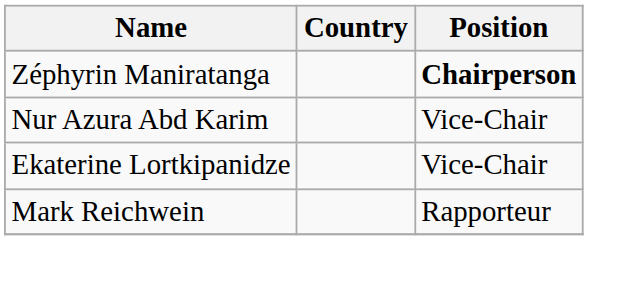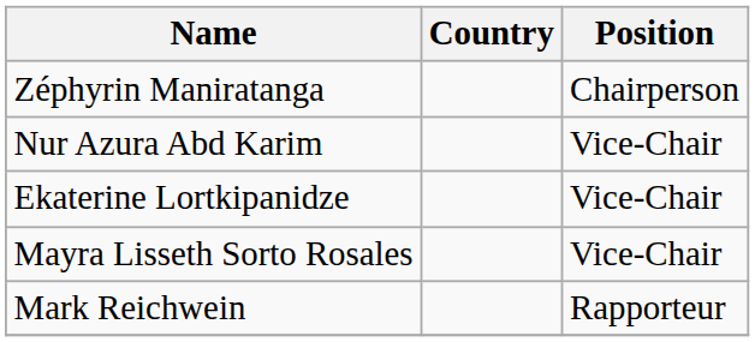Zéphyrin Maniratanga | Position: bold -> normal
+ row: Mayra Lisseth Sorto Rosales | Vice-Chair
